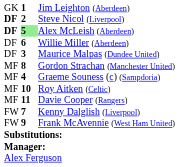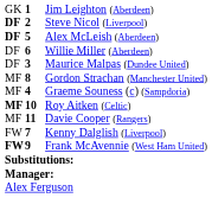Alex McLeish (Aberdeen) | column 2: lightgreen background -> no background
Roy Aitken (Celtic) | column 1: normal -> bold
Frank McAvennie (West Ham United) | column 1: normal -> bold
